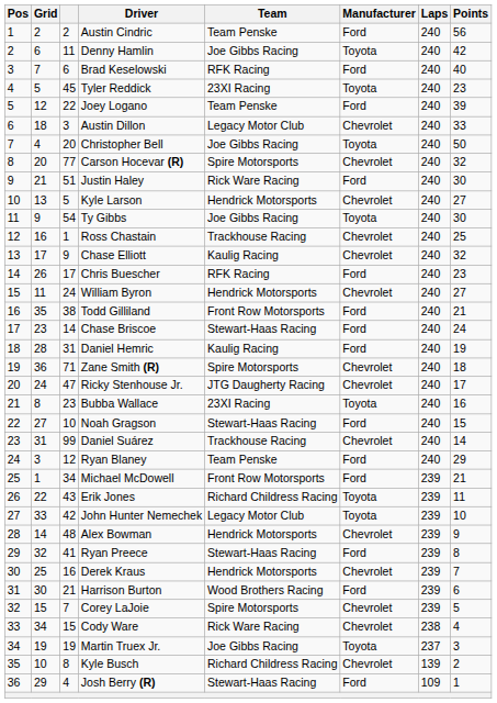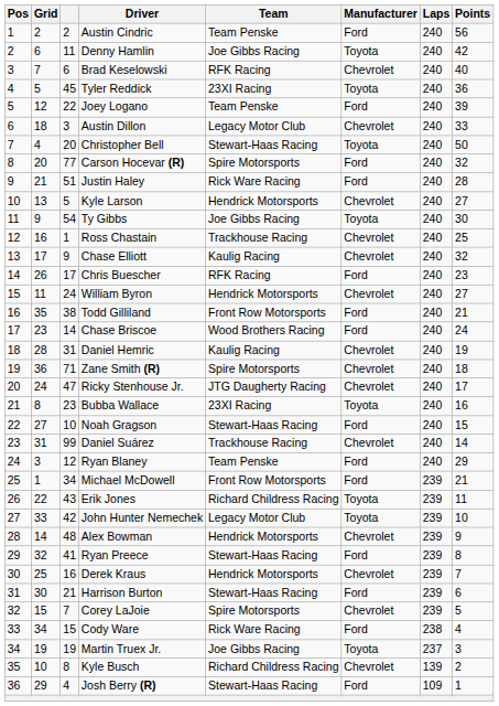Brad Keselowski | Manufacturer: Ford -> Chevrolet
Tyler Reddick | Points: 23 -> 36
Christopher Bell | Team: Joe Gibbs Racing -> Stewart-Haas Racing
Carson Hocevar (R) | Manufacturer: Chevrolet -> Ford
Justin Haley | Points: 30 -> 28
Chase Briscoe | Team: Stewart-Haas Racing -> Wood Brothers Racing
Daniel Hemric | Manufacturer: Ford -> Chevrolet
Harrison Burton | Team: Wood Brothers Racing -> Stewart-Haas Racing
Cody Ware | Manufacturer: Chevrolet -> Ford
